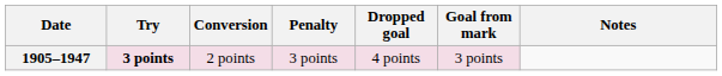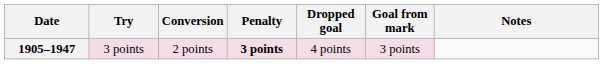1905–1947 | Try: bold -> normal
1905–1947 | Penalty: normal -> bold
